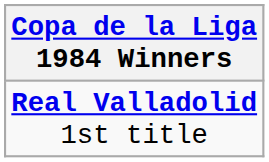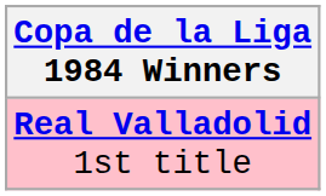row 2 | column 1: no background -> pink background
